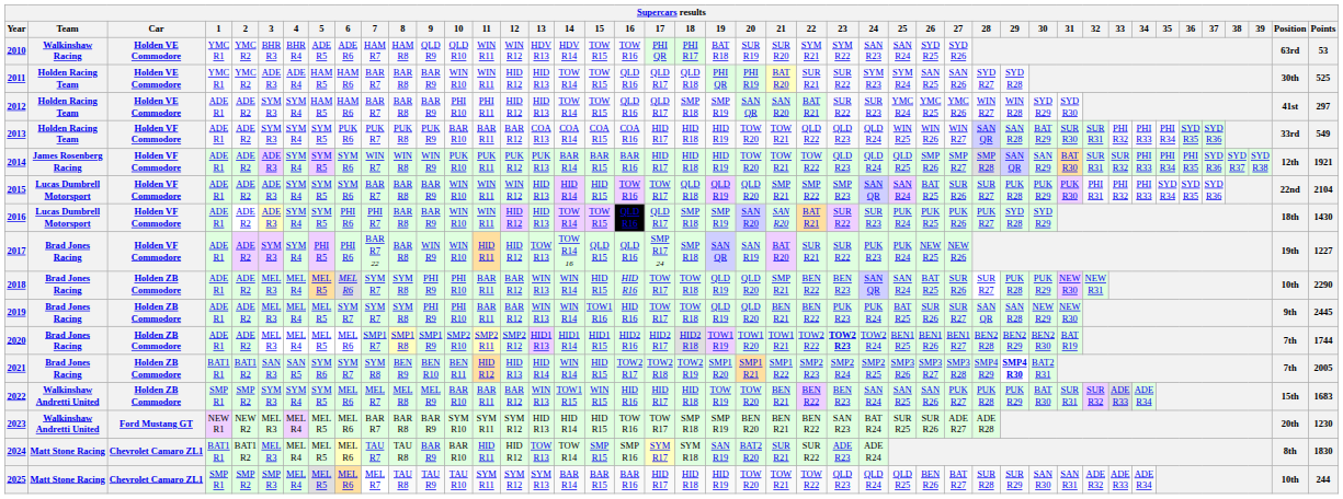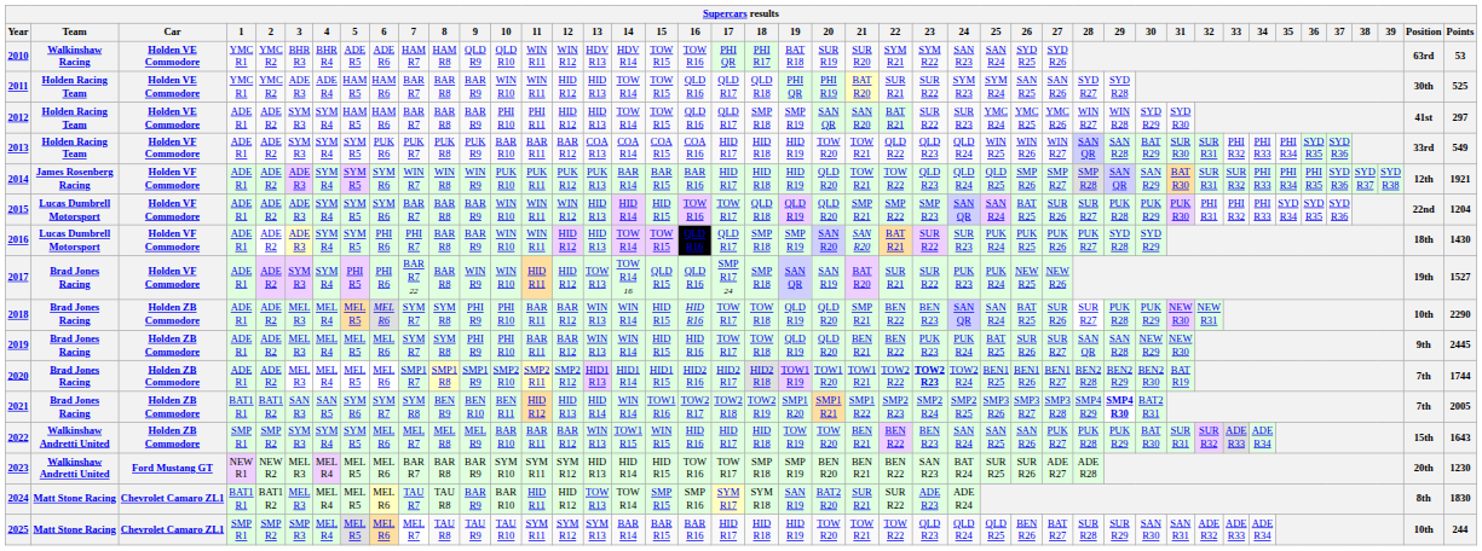2014 | 20: TOW R20 -> QLD R20
2015 | Points: 2104 -> 1204
2017 | Points: 1227 -> 1527
2019 | 6: SYM R7 -> MEL R6
2019 | 15: TOW1 R16 -> HID R15
2021 | 15: HID R15 -> TOW1 R16
2022 | Points: 1683 -> 1643
